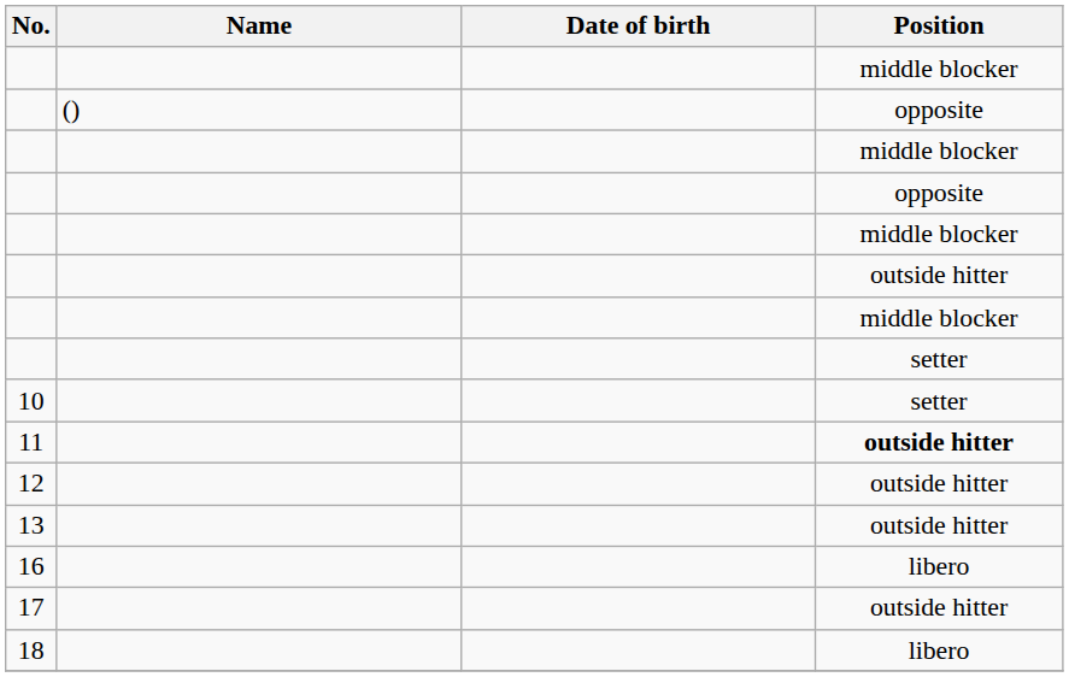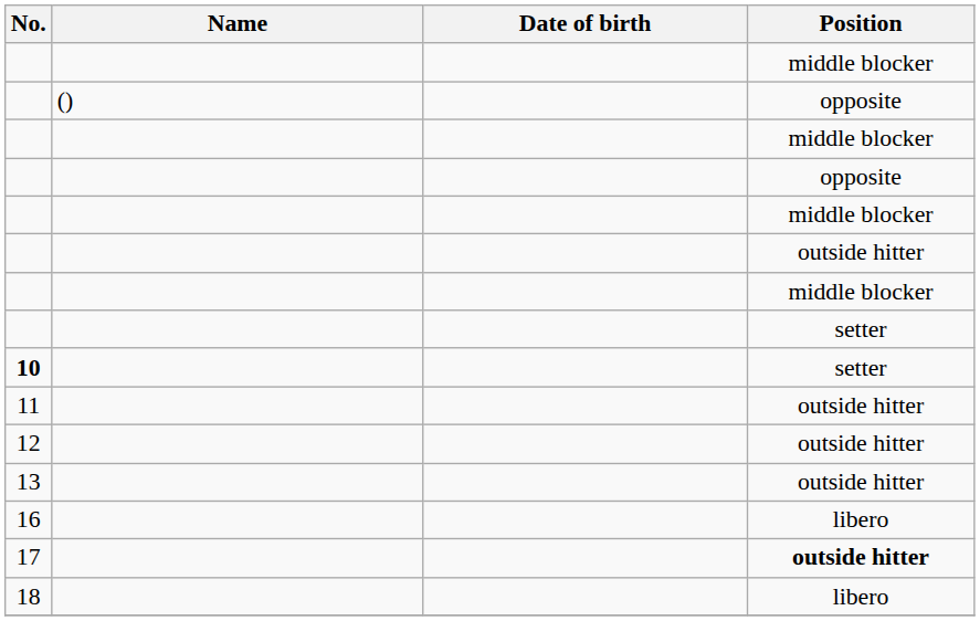10 | No.: normal -> bold
11 | Position: bold -> normal
17 | Position: normal -> bold
